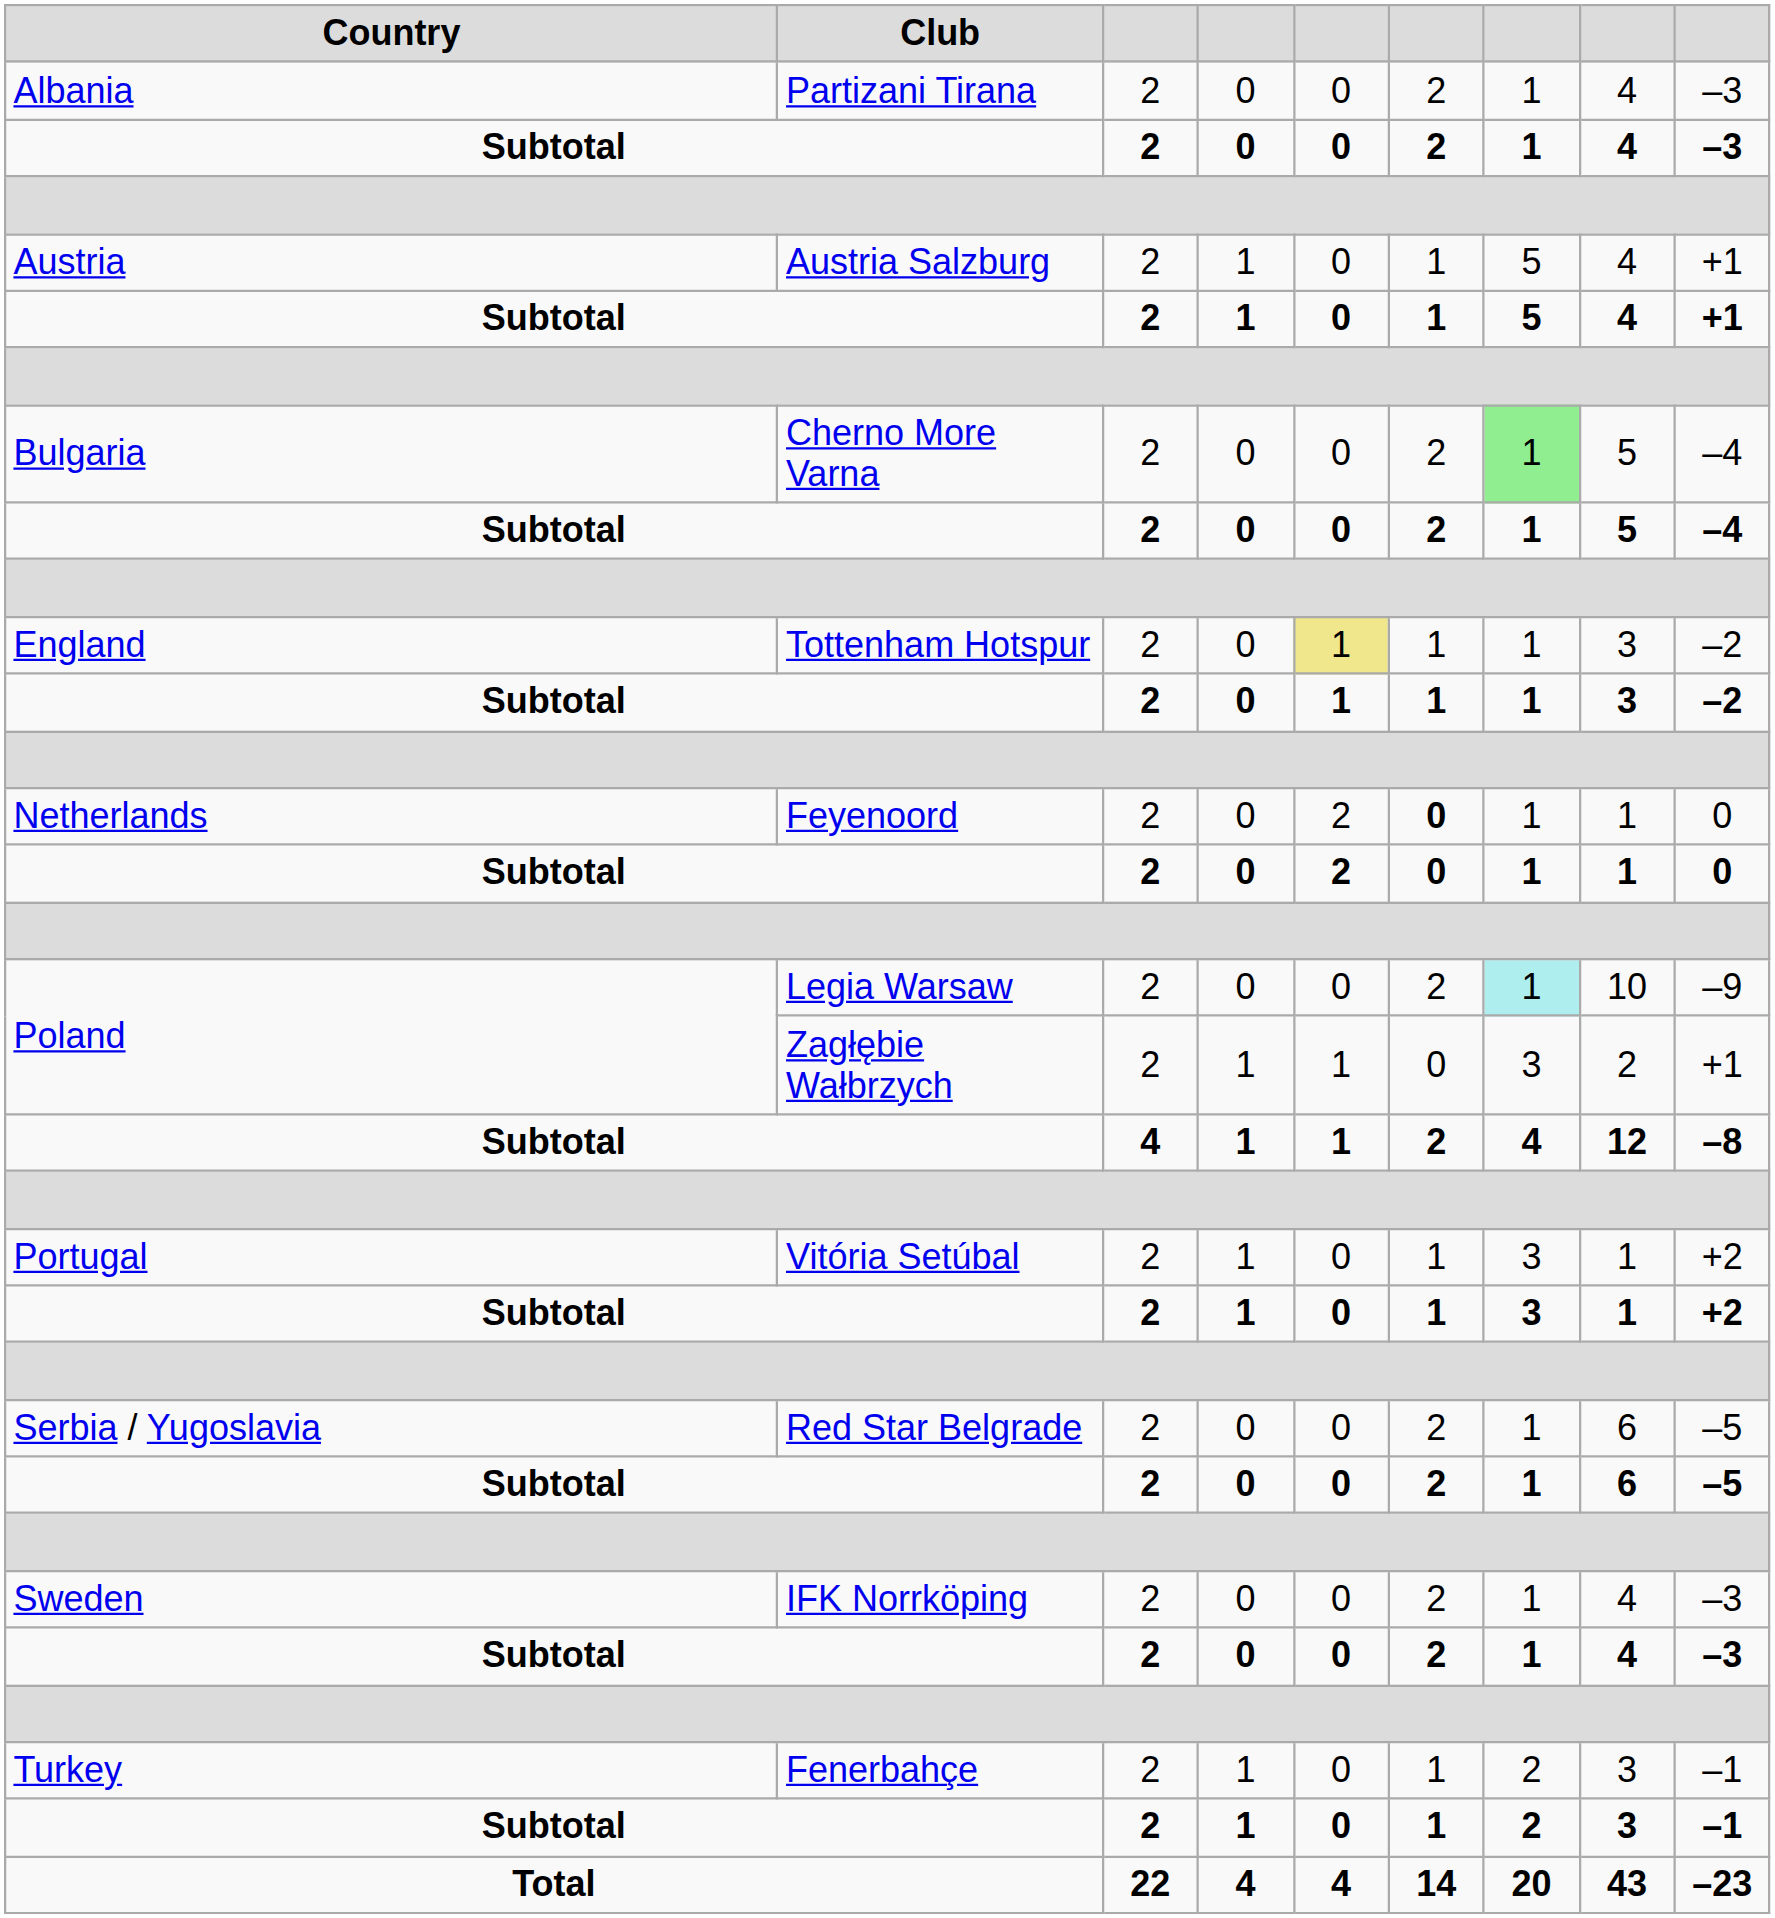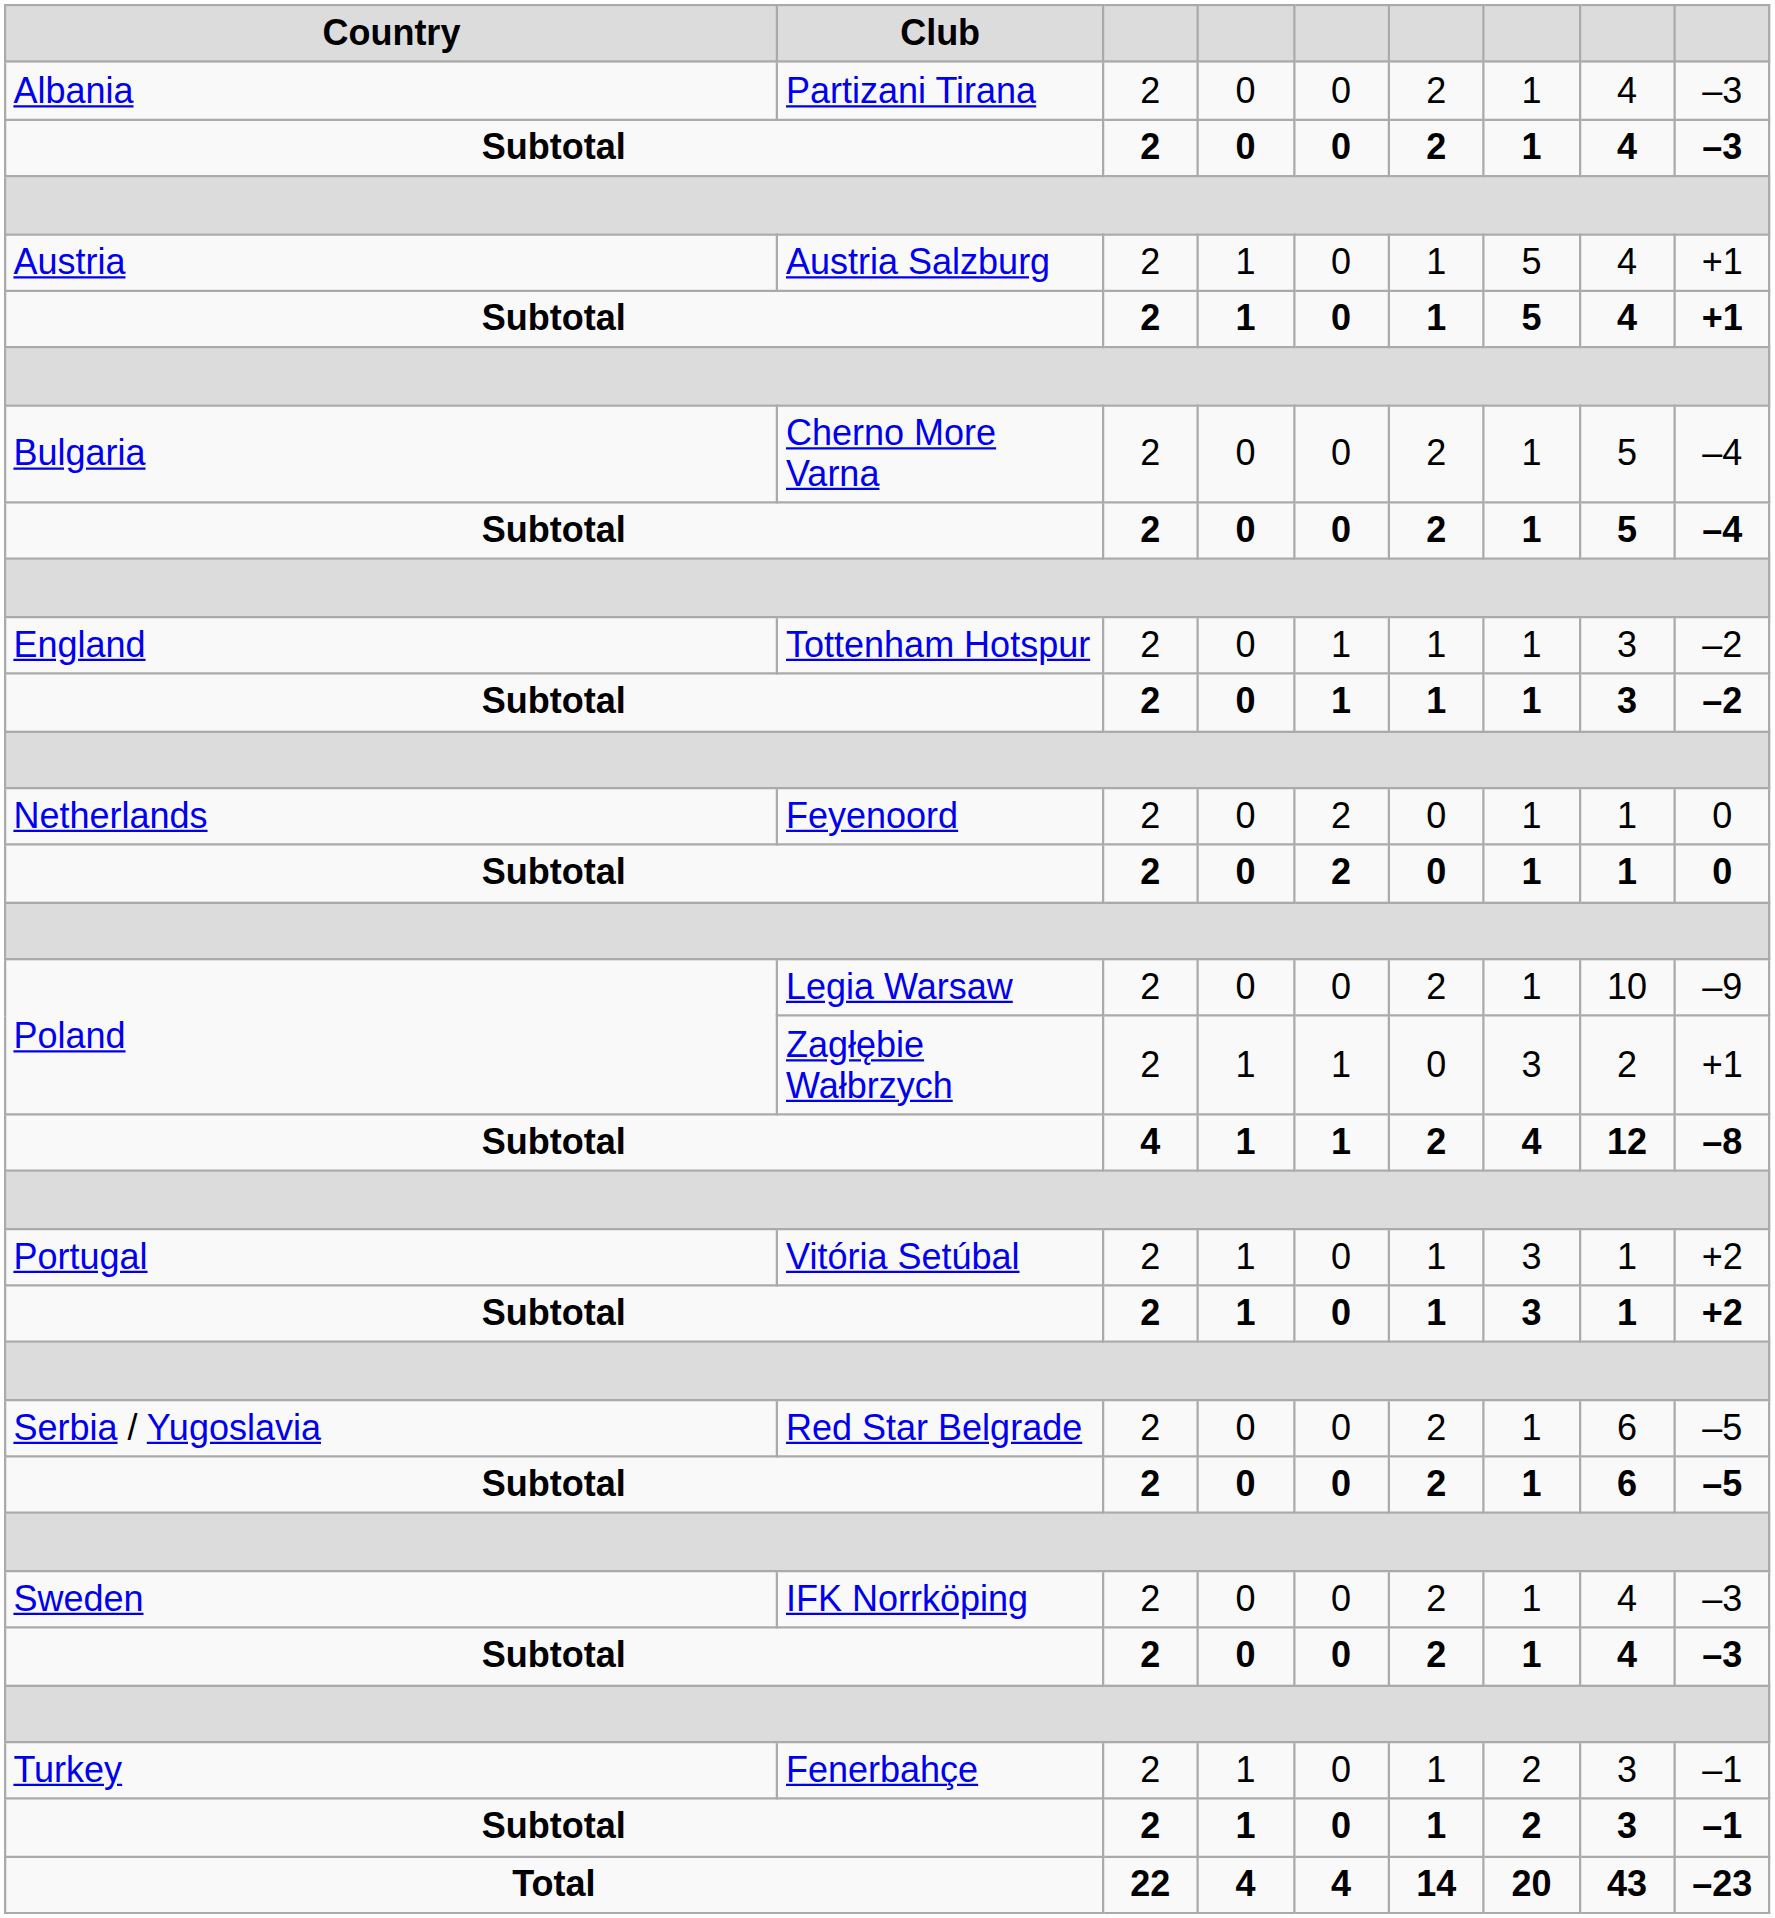Cherno More Varna | column 7: lightgreen background -> no background
Tottenham Hotspur | column 5: khaki background -> no background
Feyenoord | column 6: bold -> normal
Legia Warsaw | column 7: paleturquoise background -> no background
